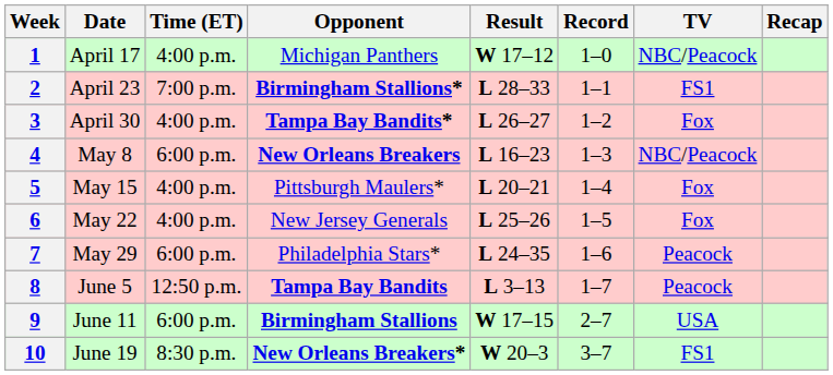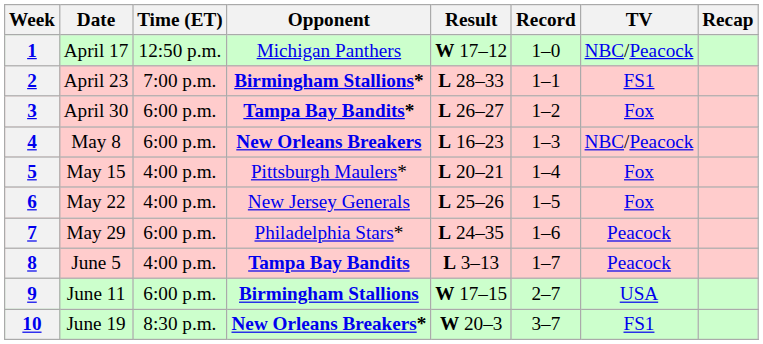1 | Time (ET): 4:00 p.m. -> 12:50 p.m.
3 | Time (ET): 4:00 p.m. -> 6:00 p.m.
8 | Time (ET): 12:50 p.m. -> 4:00 p.m.
